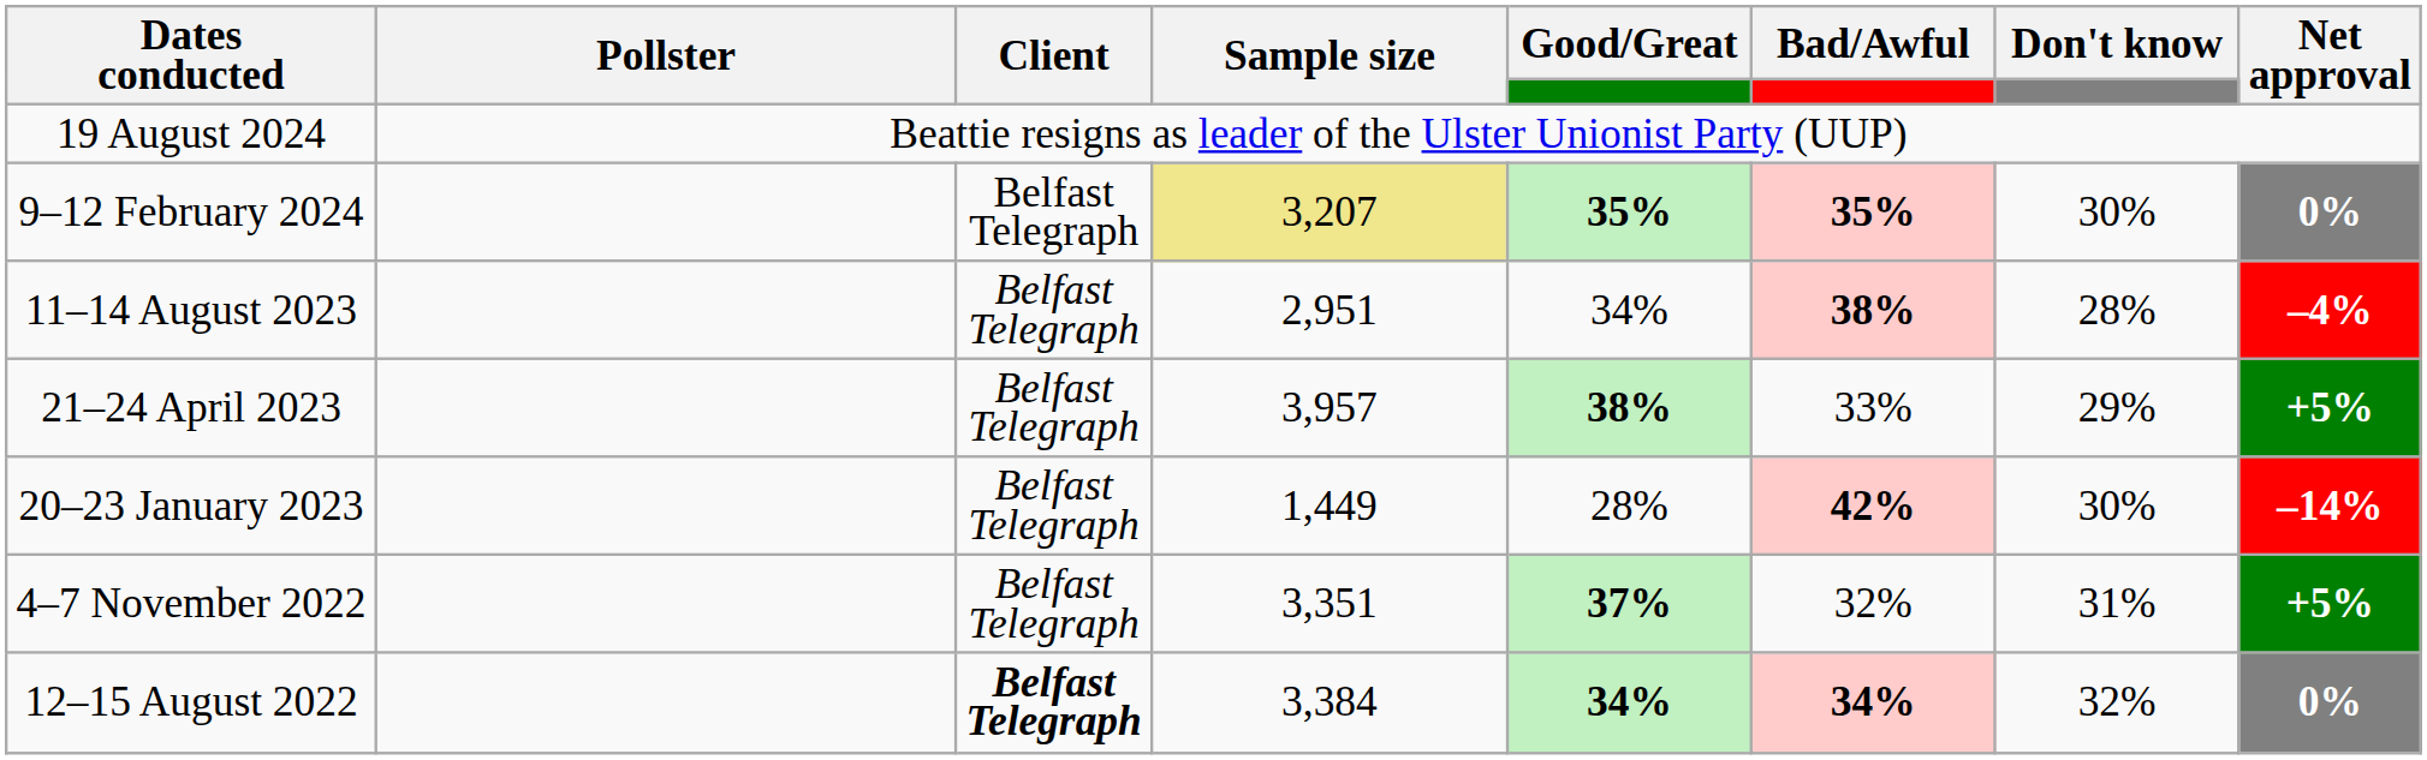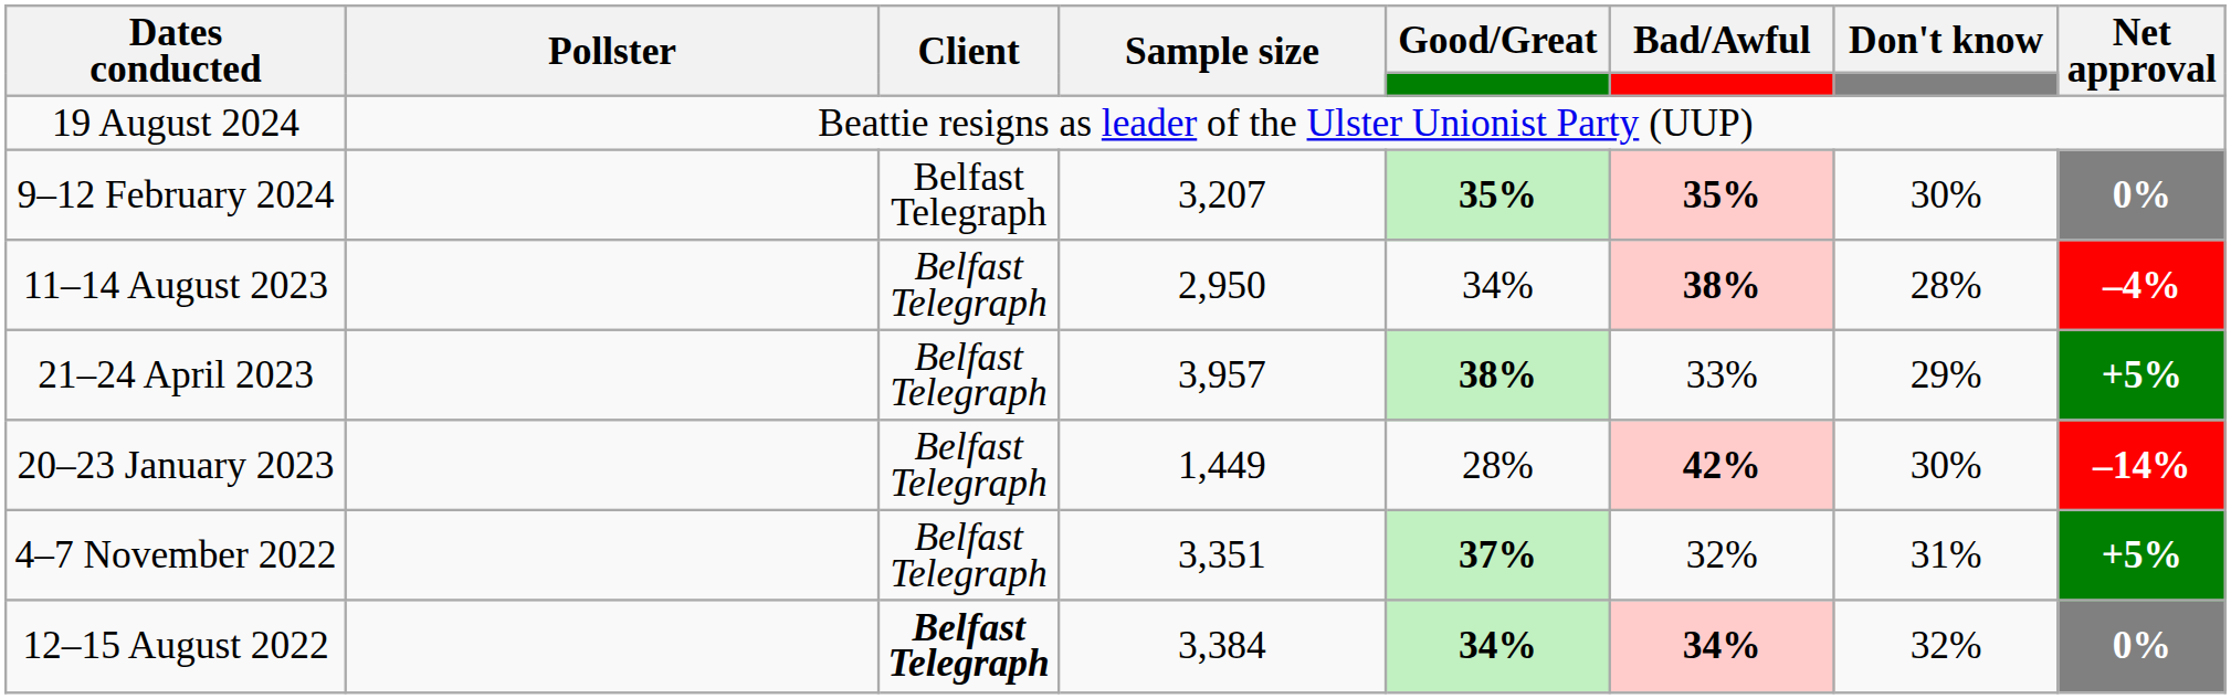9–12 February 2024 | Sample size: khaki background -> no background
11–14 August 2023 | Sample size: 2,951 -> 2,950
